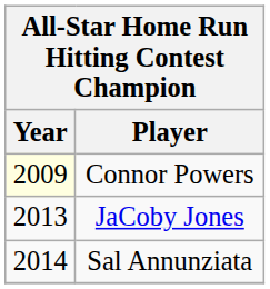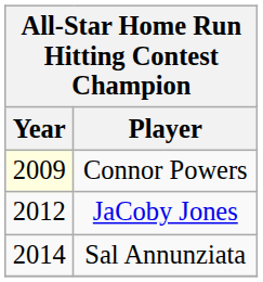JaCoby Jones | Year: 2013 -> 2012
